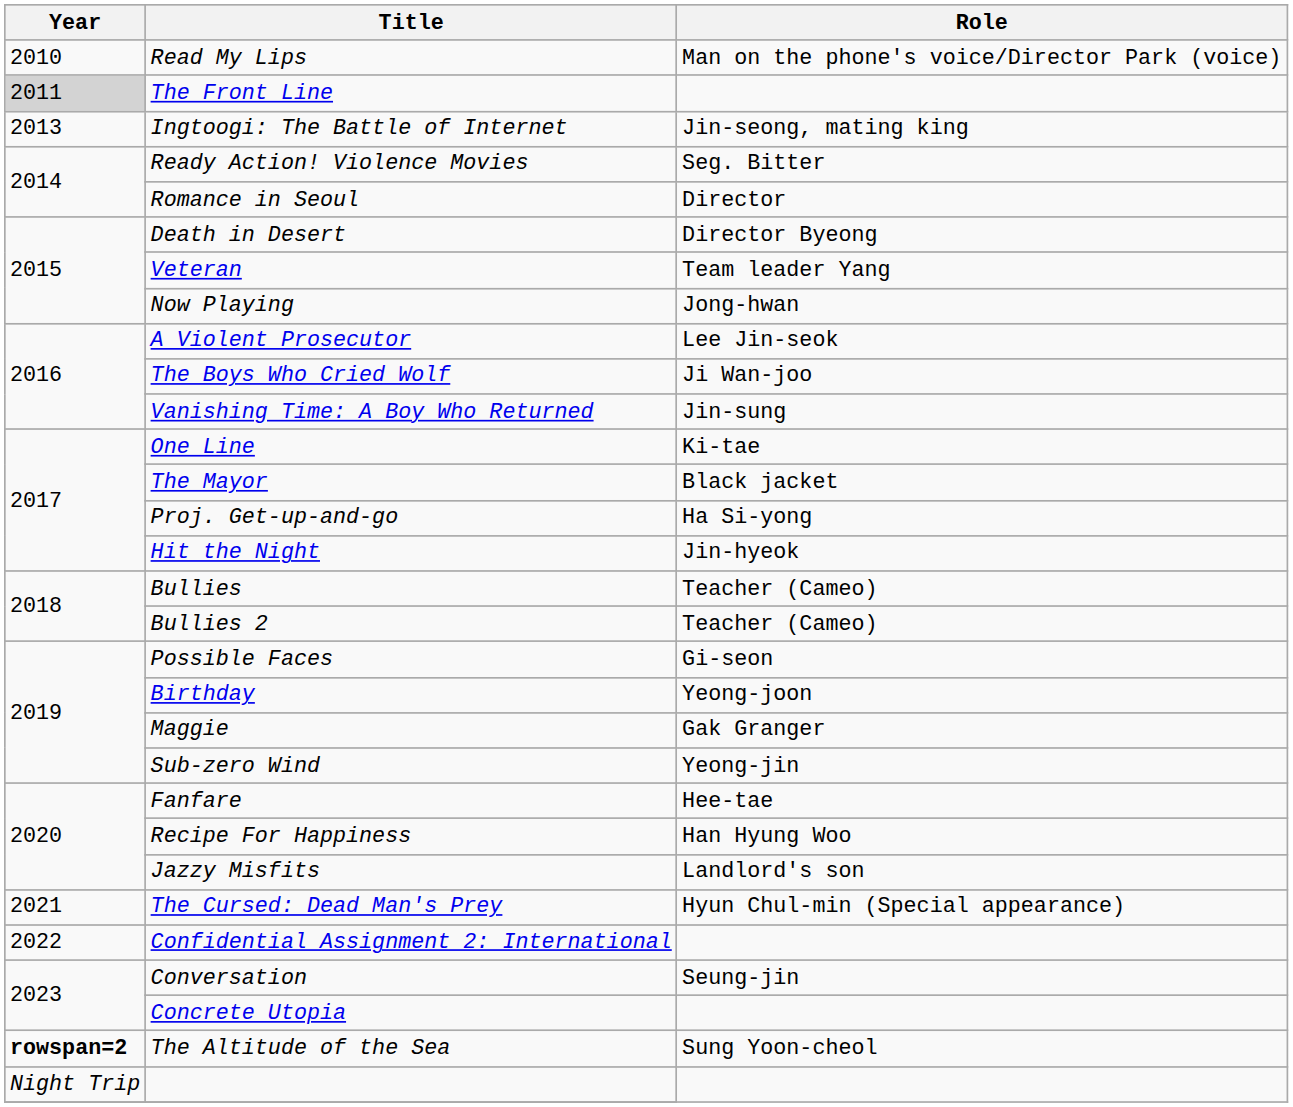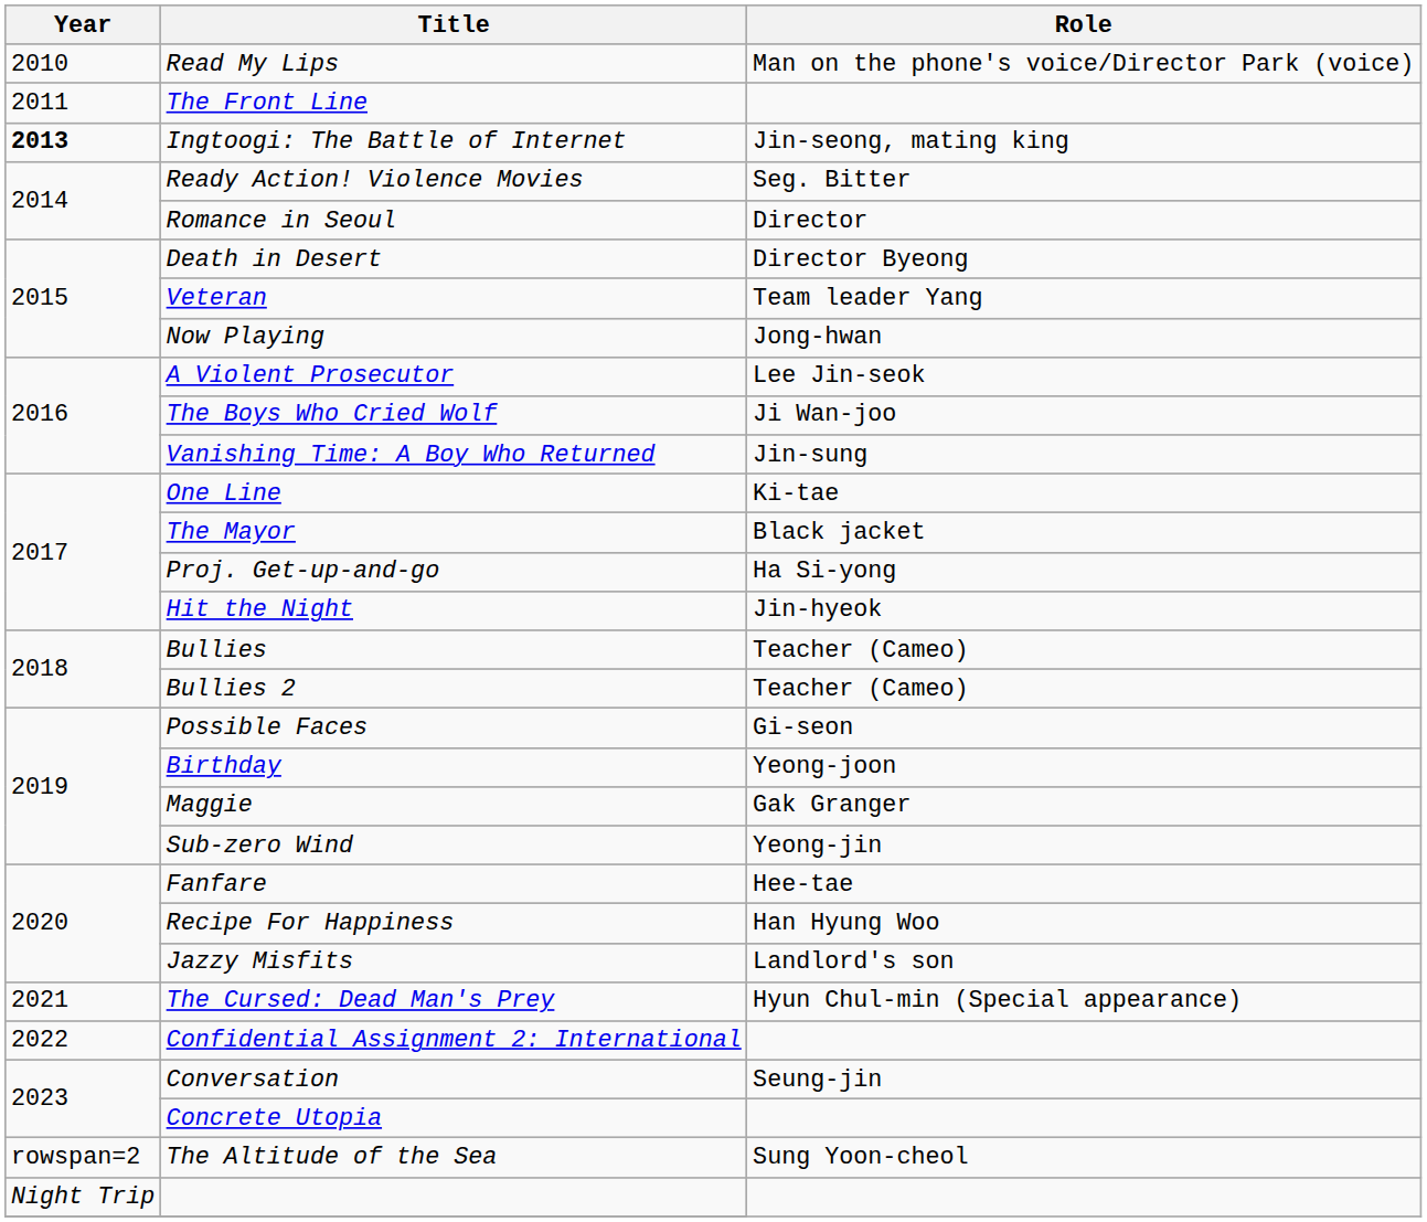The Front Line | Year: lightgrey background -> no background
Ingtoogi: The Battle of Internet | Year: normal -> bold
The Altitude of the Sea | Year: bold -> normal
